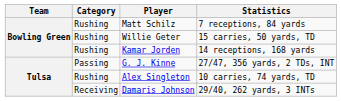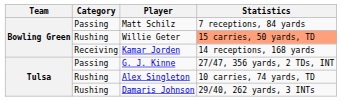Matt Schilz | Category: Rushing -> Passing
Willie Geter | Statistics: no background -> lightsalmon background
Kamar Jorden | Category: Rushing -> Receiving
Damaris Johnson | Category: Receiving -> Rushing
